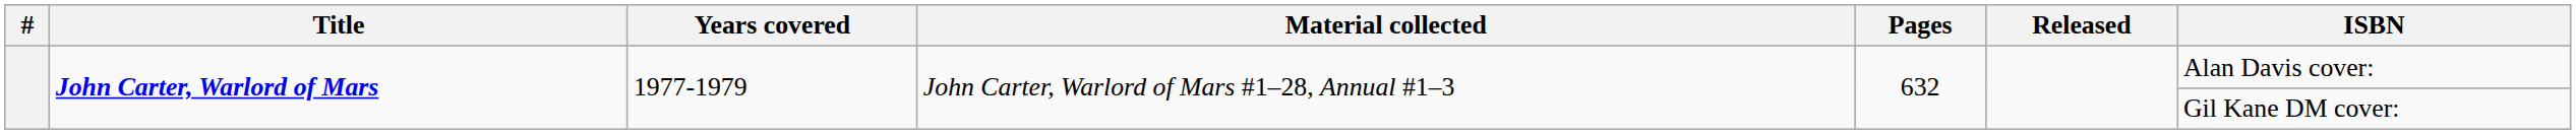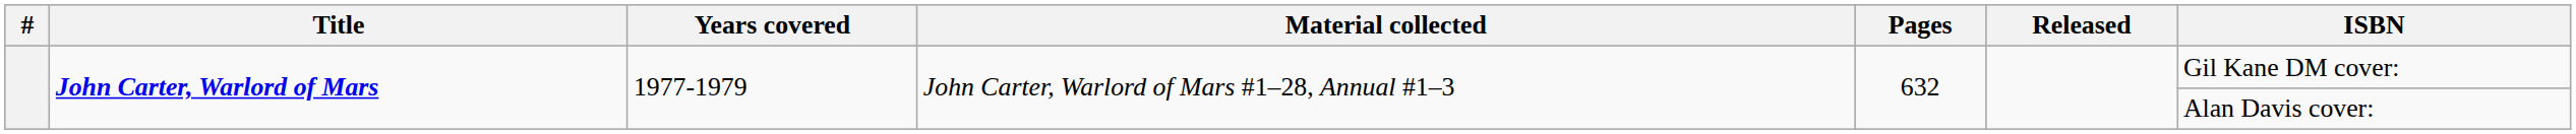row 2 | ISBN: Alan Davis cover: -> Gil Kane DM cover:
row 3 | ISBN: Gil Kane DM cover: -> Alan Davis cover:
